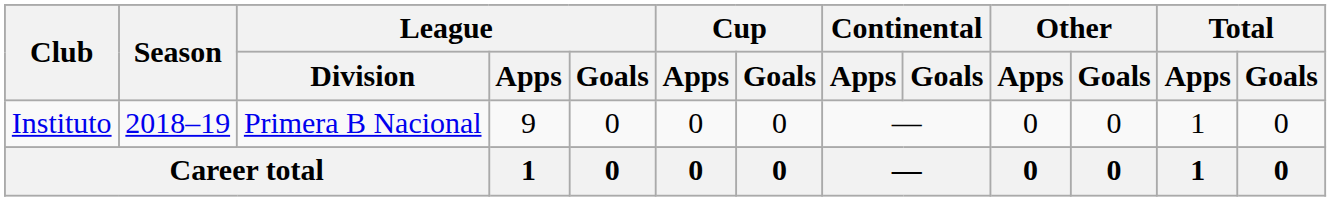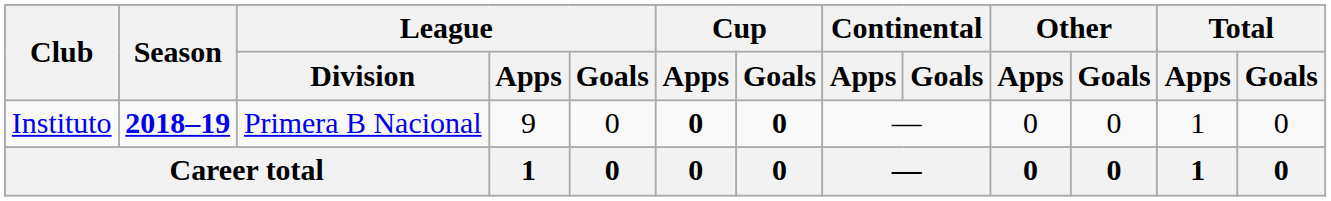Instituto | Season: normal -> bold
Instituto | Cup / Apps: normal -> bold
Instituto | Cup / Goals: normal -> bold
